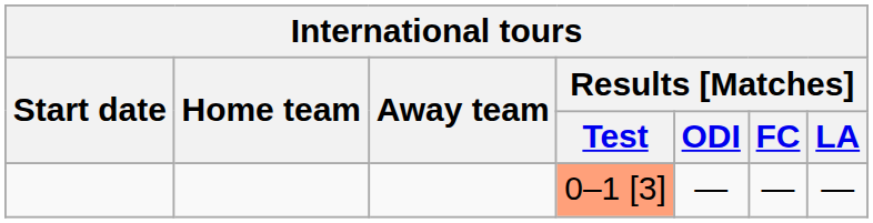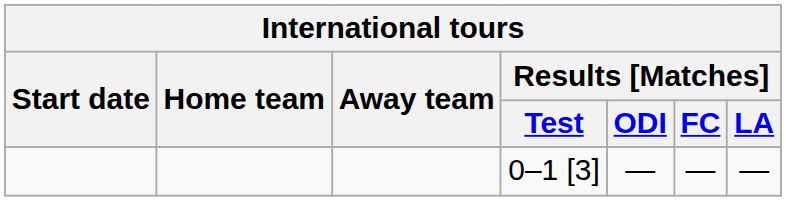row 4 | Results [Matches] / Test: lightsalmon background -> no background
